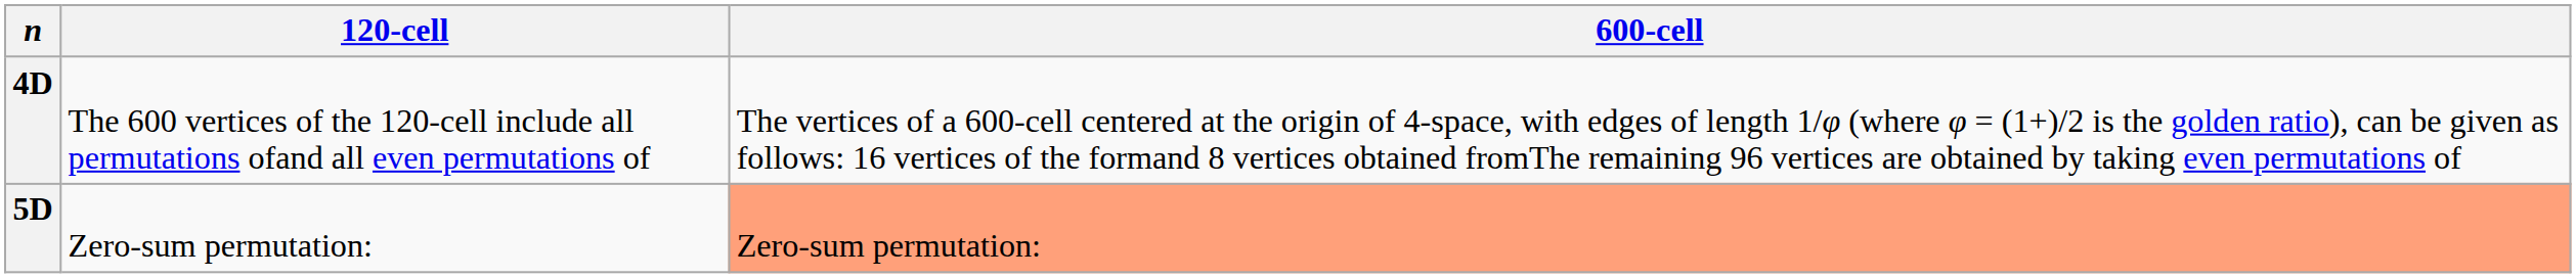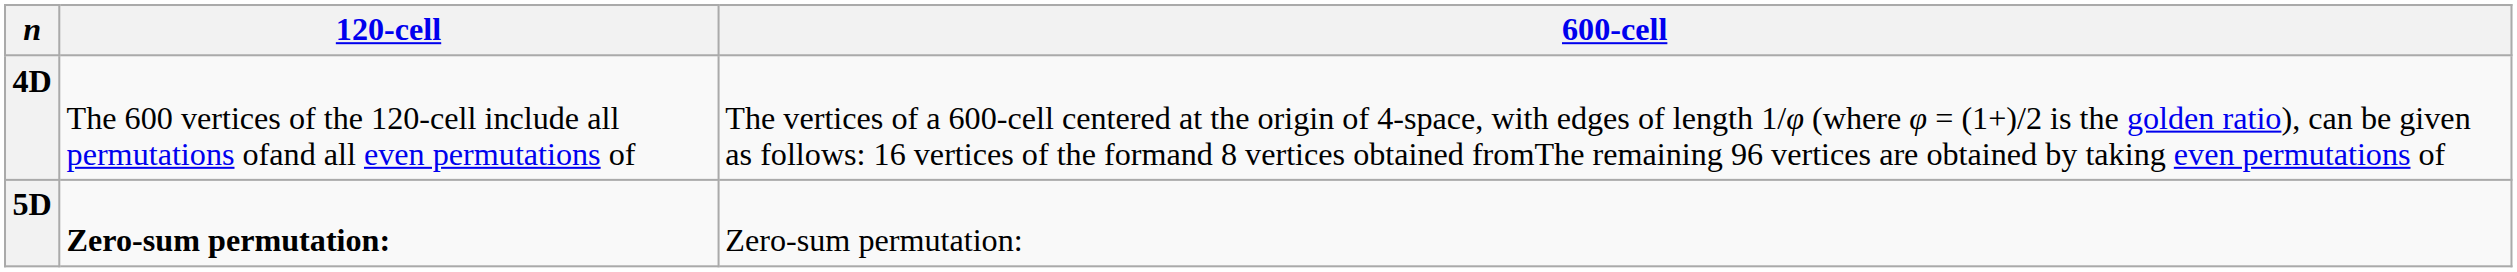row 3 | 120-cell: normal -> bold
row 3 | 600-cell: lightsalmon background -> no background
